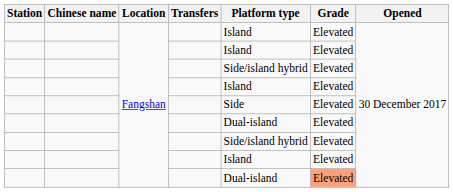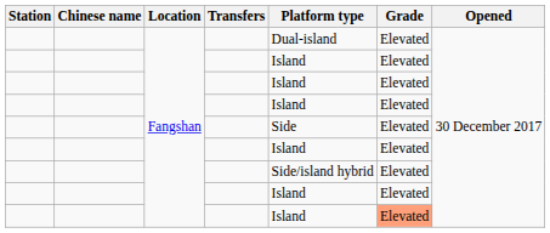row 2 | Platform type: Island -> Dual-island
row 4 | Platform type: Side/island hybrid -> Island
row 7 | Platform type: Dual-island -> Island
row 10 | Platform type: Dual-island -> Island
